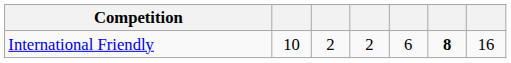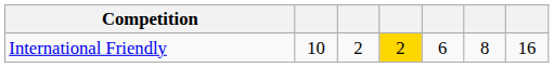International Friendly | column 4: no background -> gold background
International Friendly | column 6: bold -> normal
